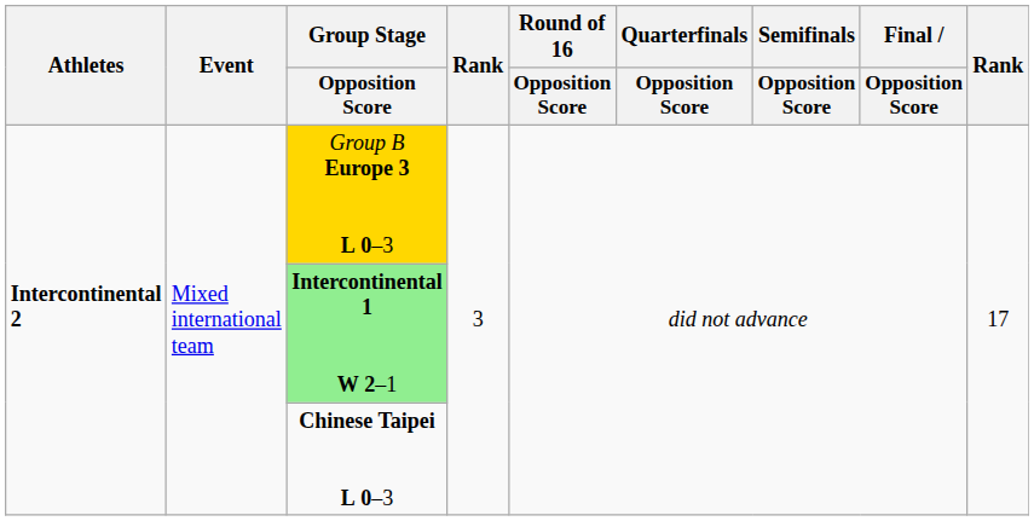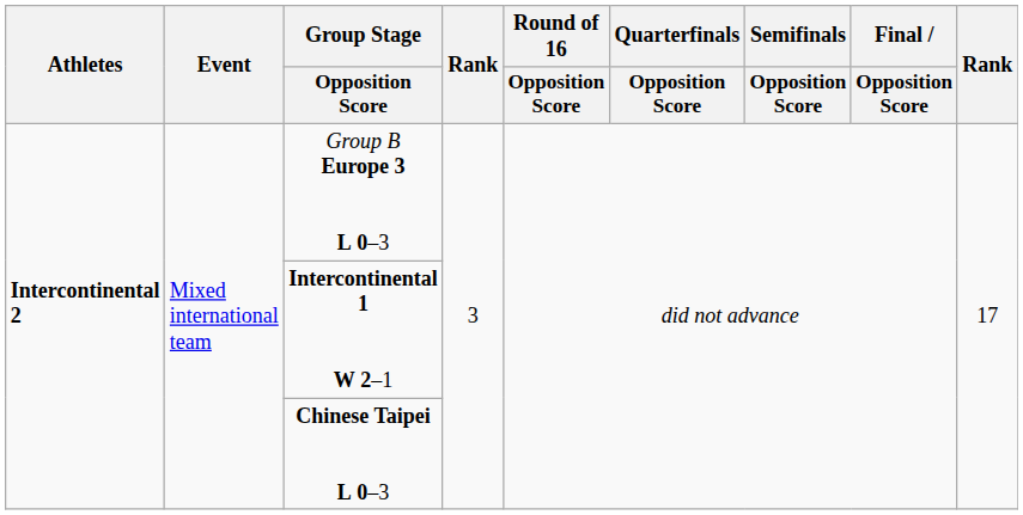Group B Europe 3 L 0–3 | Group Stage / Opposition Score: gold background -> no background
Intercontinental 1 W 2–1 | Group Stage / Opposition Score: lightgreen background -> no background
